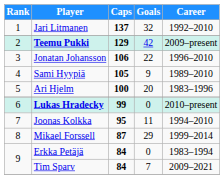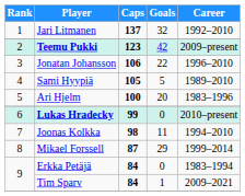Teemu Pukki | Caps: 129 -> 123
Sami Hyypiä | Goals: 9 -> 5
Joonas Kolkka | Caps: 95 -> 98
Tim Sparv | Goals: 7 -> 1
